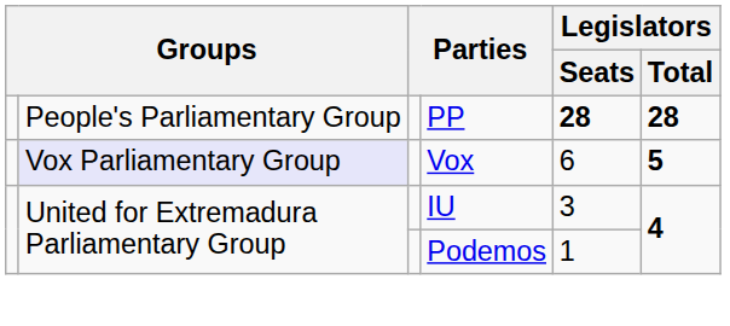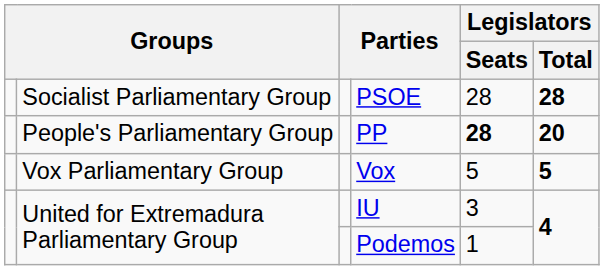+ row: Socialist Parliamentary Group | PSOE | 28 | 28
PP | Legislators / Total: 28 -> 20
Vox | column 2: lavender background -> no background
Vox | Legislators / Seats: 6 -> 5
